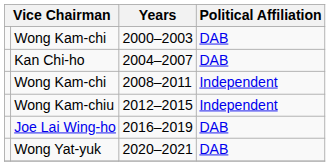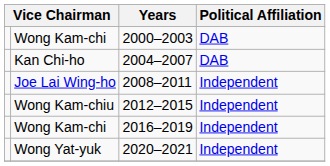2008–2011 | column 2: Wong Kam-chi -> Joe Lai Wing-ho
2016–2019 | column 2: Joe Lai Wing-ho -> Wong Kam-chi
2016–2019 | Political Affiliation: DAB -> Independent
2020–2021 | Political Affiliation: DAB -> Independent
